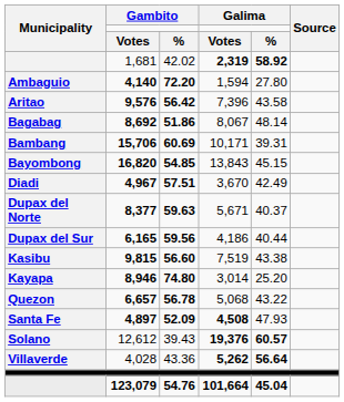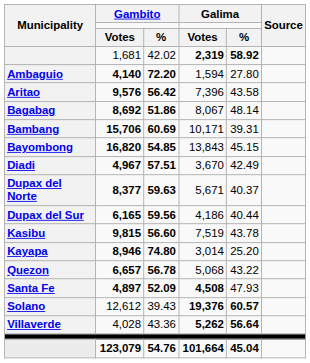9,815 | column 5: 43.38 -> 43.78
